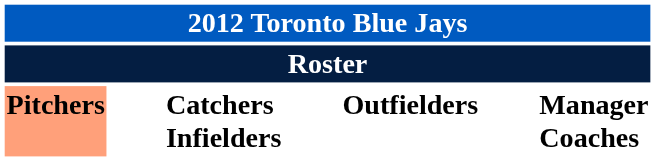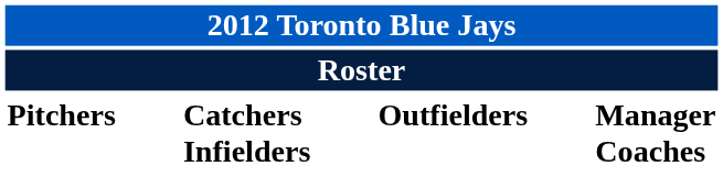Pitchers | column 1: lightsalmon background -> no background
